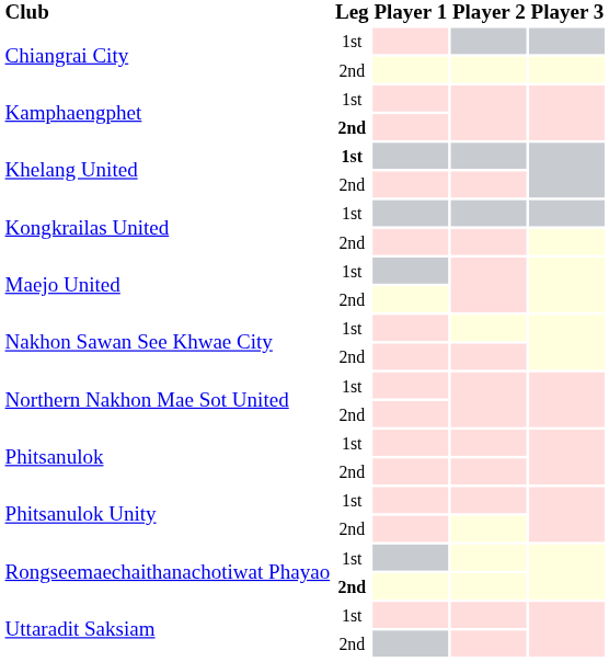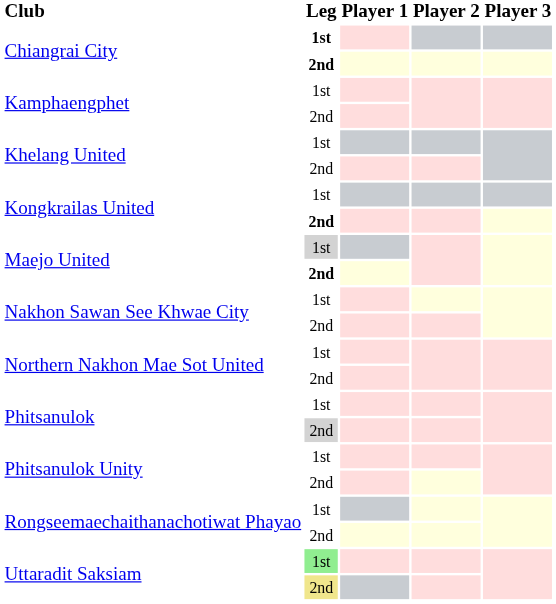Chiangrai City / 1st | Leg: normal -> bold
Chiangrai City / 2nd | Leg: normal -> bold
Kamphaengphet / 2nd | Leg: bold -> normal
Khelang United / 1st | Leg: bold -> normal
Kongkrailas United / 2nd | Leg: normal -> bold
Maejo United / 1st | Leg: no background -> lightgrey background
Maejo United / 2nd | Leg: normal -> bold
Phitsanulok / 2nd | Leg: no background -> lightgrey background
Rongseemaechaithanachotiwat Phayao / 2nd | Leg: bold -> normal
Uttaradit Saksiam / 1st | Leg: no background -> lightgreen background
Uttaradit Saksiam / 2nd | Leg: no background -> khaki background
